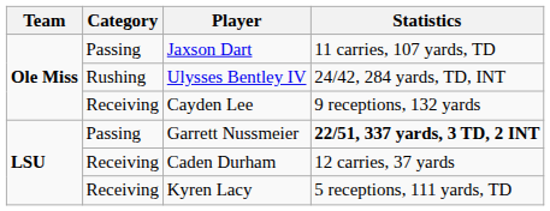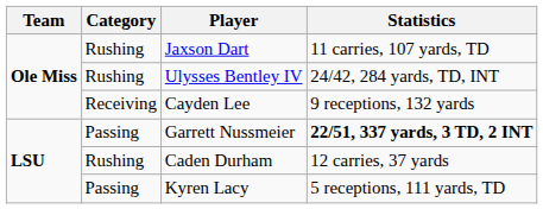Jaxson Dart | Category: Passing -> Rushing
Caden Durham | Category: Receiving -> Rushing
Kyren Lacy | Category: Receiving -> Passing
